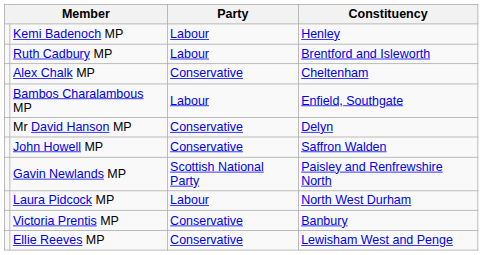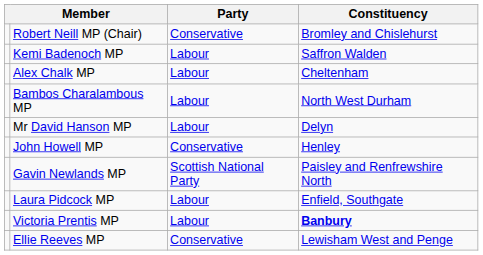+ row: Robert Neill MP (Chair) | Conservative | Bromley and Chislehurst
Kemi Badenoch MP | Constituency: Henley -> Saffron Walden
- row: Ruth Cadbury MP | Labour | Brentford and Isleworth
Alex Chalk MP | Party: Conservative -> Labour
Bambos Charalambous MP | Constituency: Enfield, Southgate -> North West Durham
Mr David Hanson MP | Party: Conservative -> Labour
John Howell MP | Constituency: Saffron Walden -> Henley
Laura Pidcock MP | Constituency: North West Durham -> Enfield, Southgate
Victoria Prentis MP | Party: Conservative -> Labour
Victoria Prentis MP | Constituency: normal -> bold
